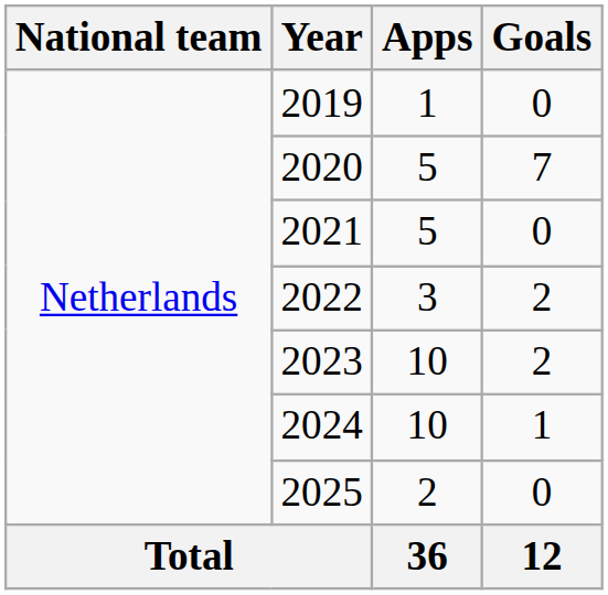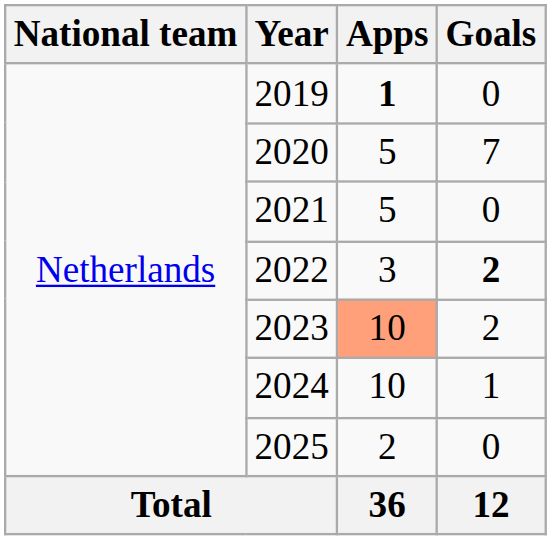2019 | Apps: normal -> bold
2022 | Goals: normal -> bold
2023 | Apps: no background -> lightsalmon background
